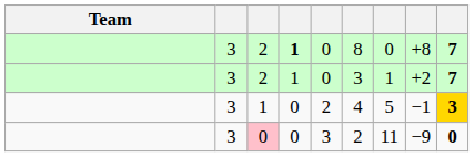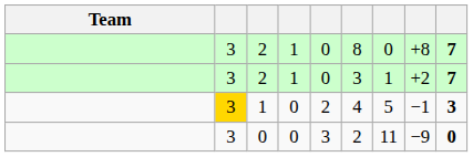row 2 | column 4: bold -> normal
row 4 | column 2: no background -> gold background
row 4 | column 9: gold background -> no background
row 5 | column 3: pink background -> no background
